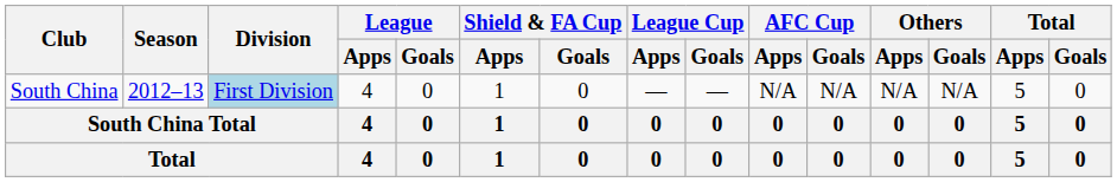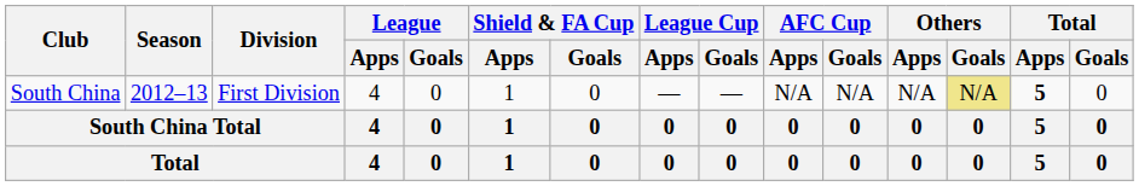South China | Division: lightblue background -> no background
South China | Others / Goals: no background -> khaki background
South China | Total / Apps: normal -> bold
